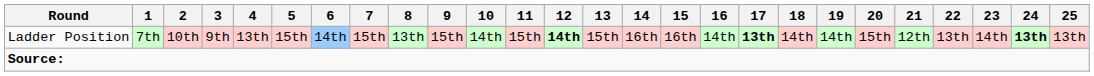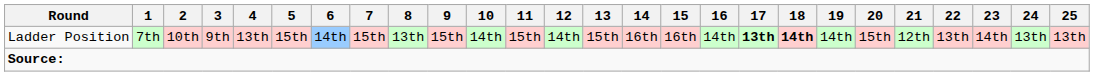Ladder Position | 12: bold -> normal
Ladder Position | 18: normal -> bold
Ladder Position | 24: bold -> normal
